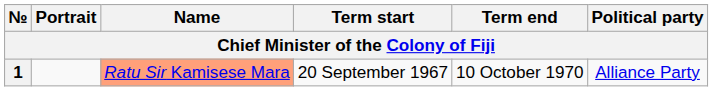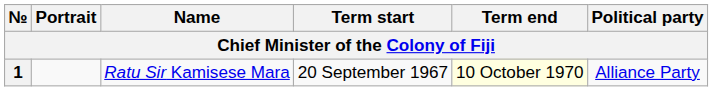1 | Name: lightsalmon background -> no background
1 | Term end: no background -> lightyellow background
